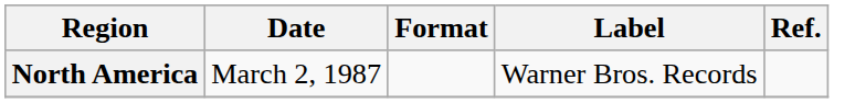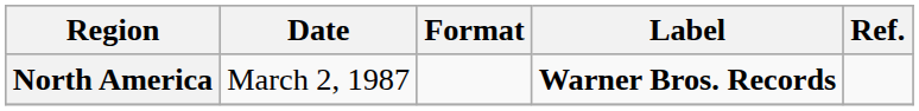North America | Label: normal -> bold
